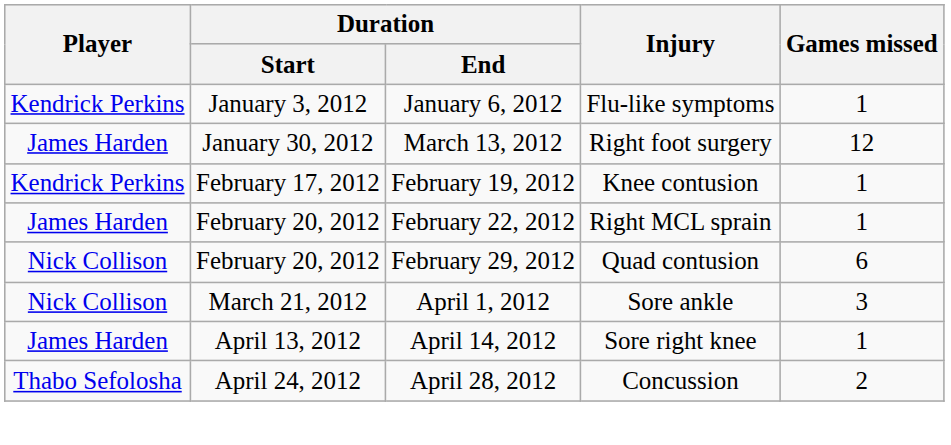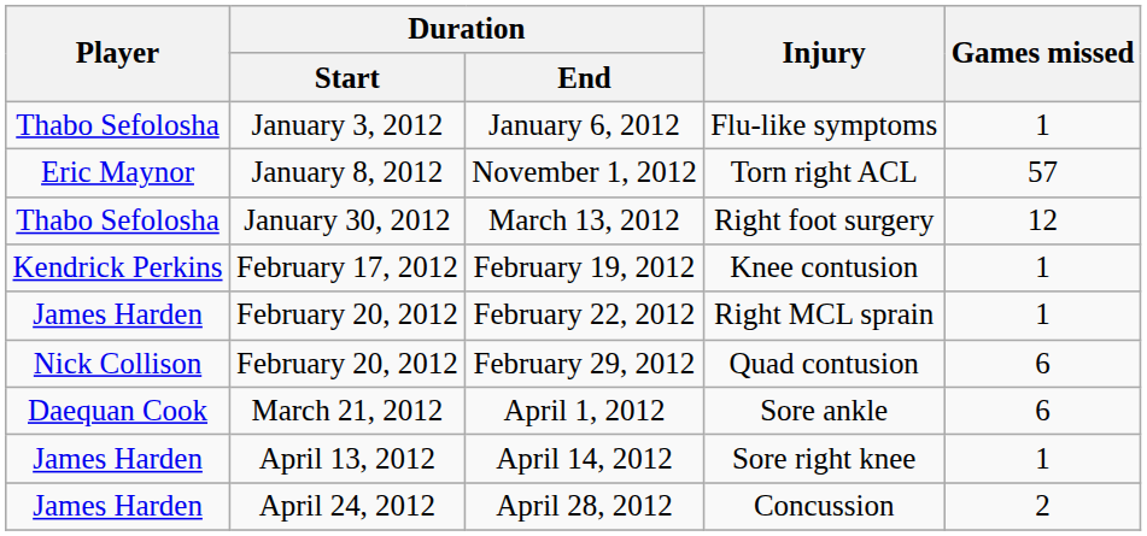January 6, 2012 | Player: Kendrick Perkins -> Thabo Sefolosha
+ row: Eric Maynor | January 8, 2012 | November 1, 2012 | Torn right ACL | 57
March 13, 2012 | Player: James Harden -> Thabo Sefolosha
April 1, 2012 | Player: Nick Collison -> Daequan Cook
April 1, 2012 | Games missed: 3 -> 6
April 28, 2012 | Player: Thabo Sefolosha -> James Harden
